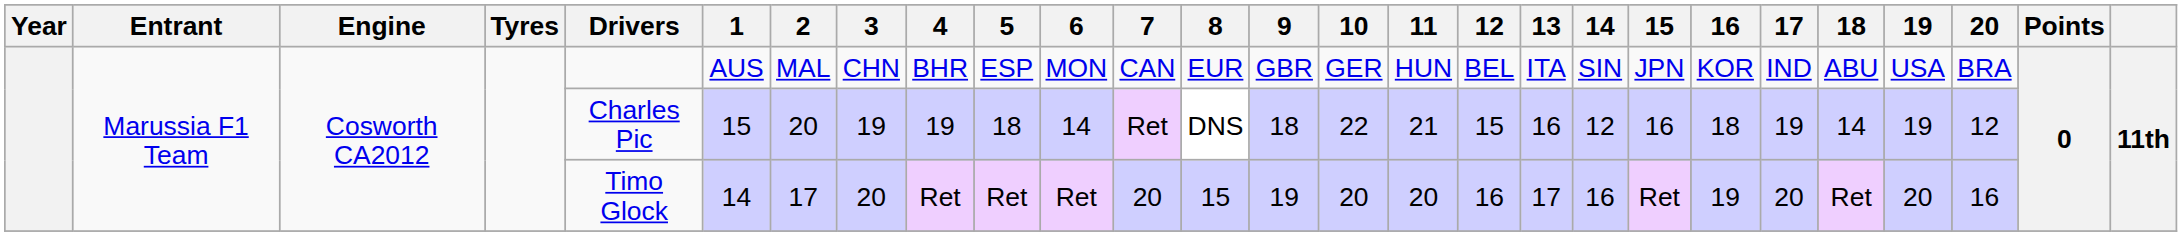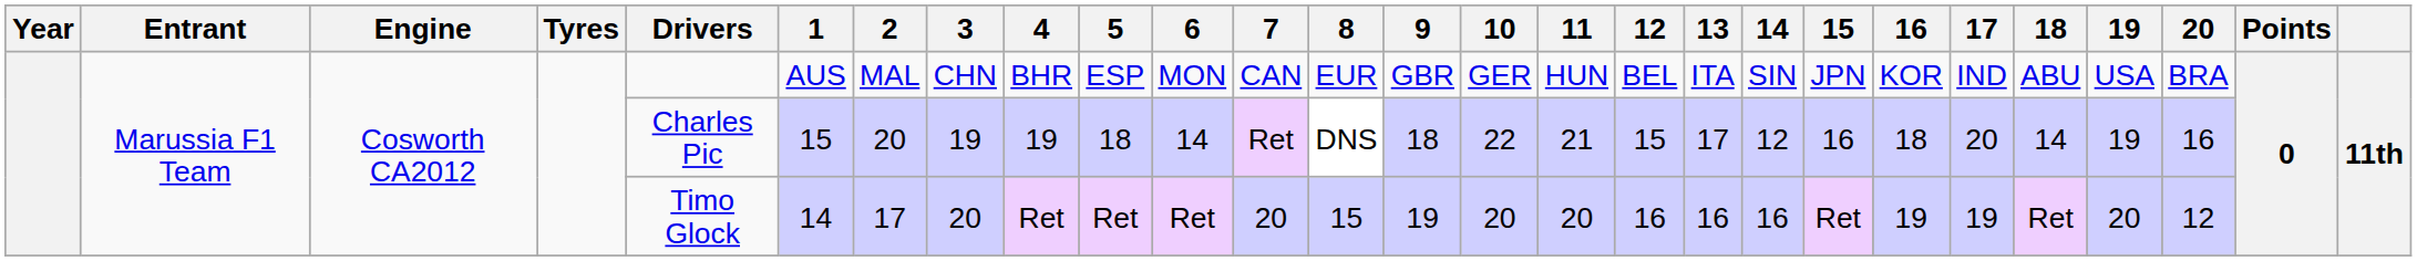row 3 | 13: 16 -> 17
row 3 | 17: 19 -> 20
row 3 | 20: 12 -> 16
row 4 | 13: 17 -> 16
row 4 | 17: 20 -> 19
row 4 | 20: 16 -> 12
